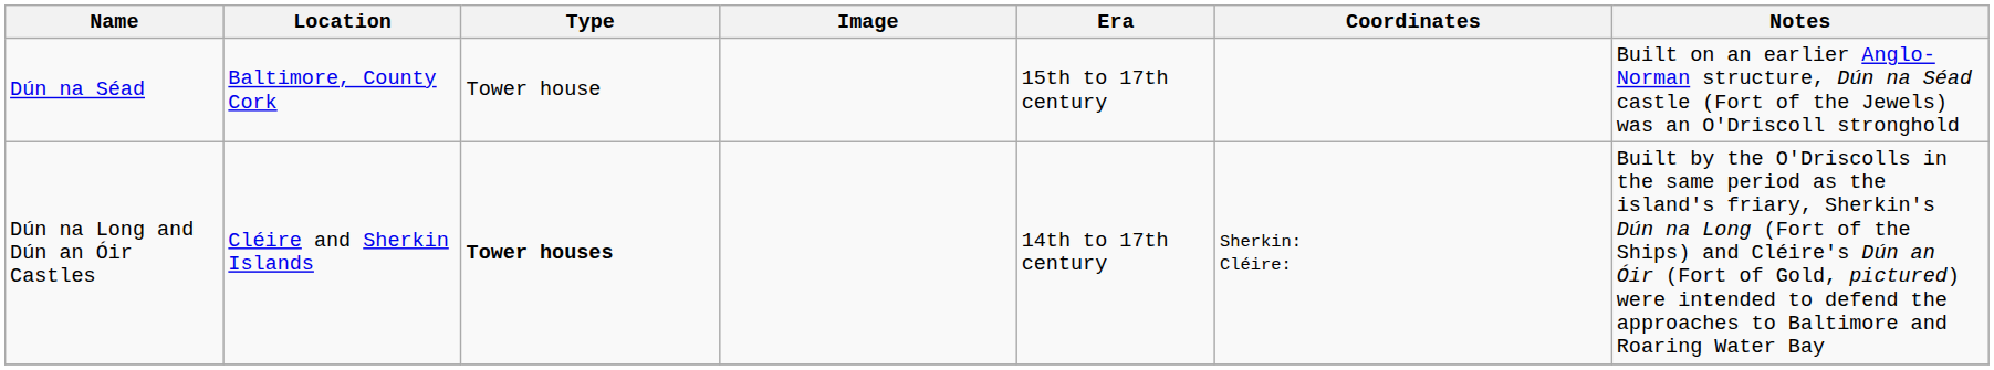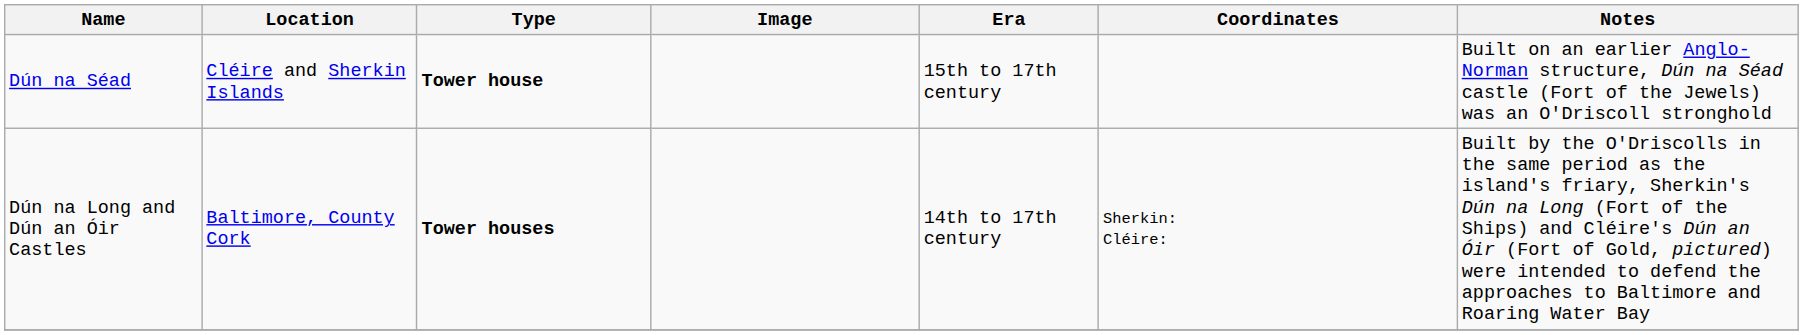Dún na Séad | Location: Baltimore, County Cork -> Cléire and Sherkin Islands
Dún na Séad | Type: normal -> bold
Dún na Long and Dún an Óir Castles | Location: Cléire and Sherkin Islands -> Baltimore, County Cork
